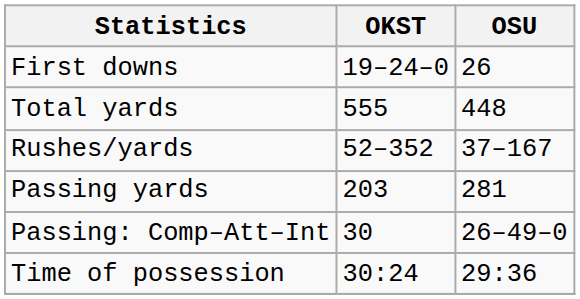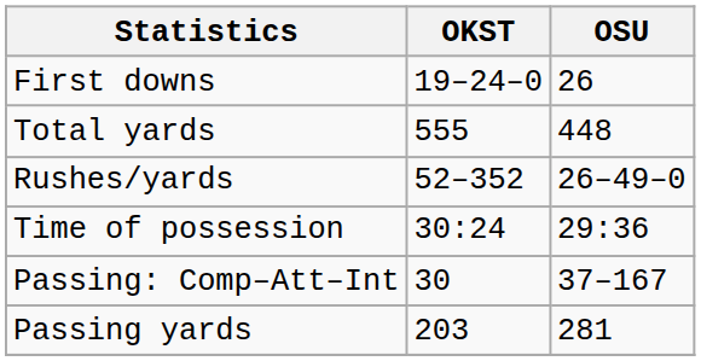Rushes/yards | OSU: 37–167 -> 26–49–0
rows swapped: Passing yards <-> Time of possession
Passing: Comp–Att–Int | OSU: 26–49–0 -> 37–167
